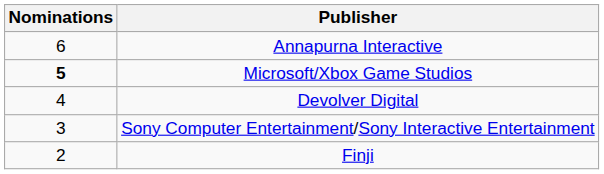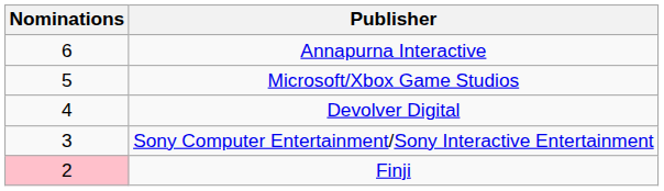Microsoft/Xbox Game Studios | Nominations: bold -> normal
Finji | Nominations: no background -> pink background
